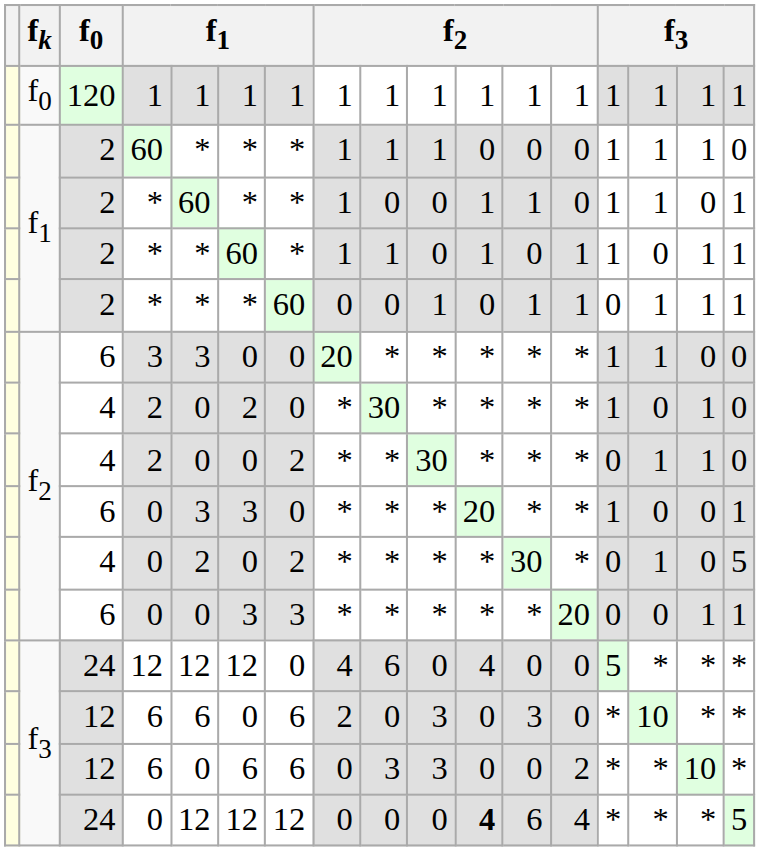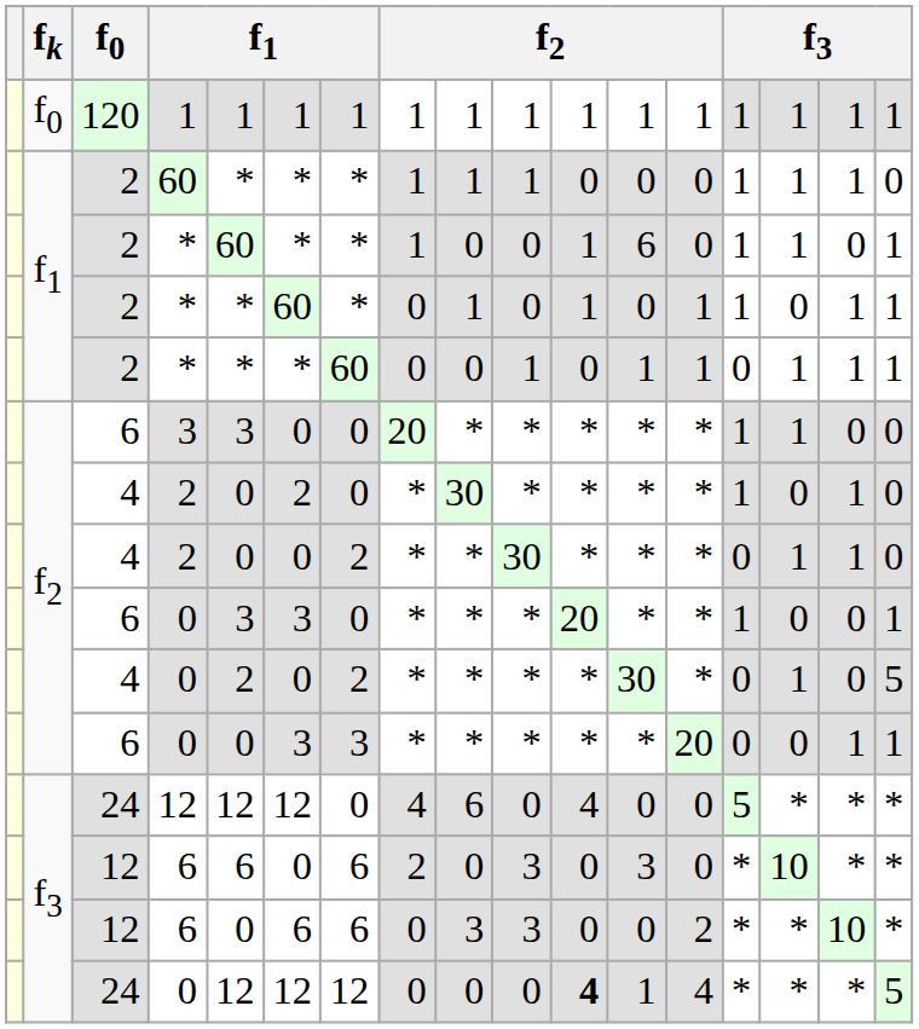row 4 | column 12: 1 -> 6
row 5 | column 8: 1 -> 0
row 16 | column 12: 6 -> 1
